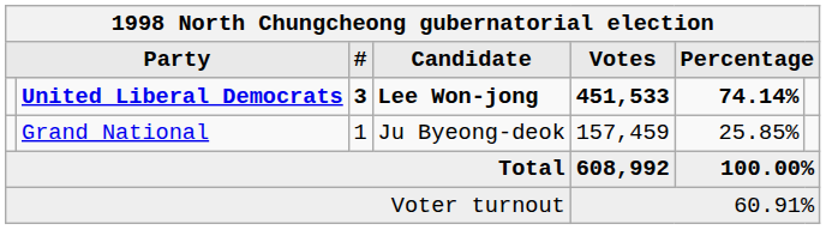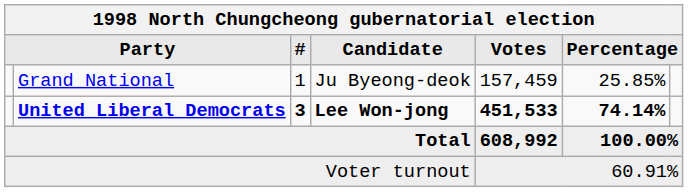rows swapped: United Liberal Democrats <-> Grand National
